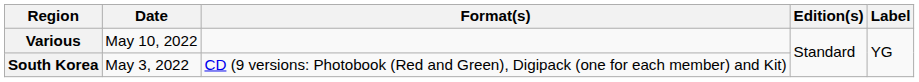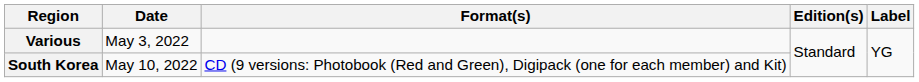Various | Date: May 10, 2022 -> May 3, 2022
South Korea | Date: May 3, 2022 -> May 10, 2022
